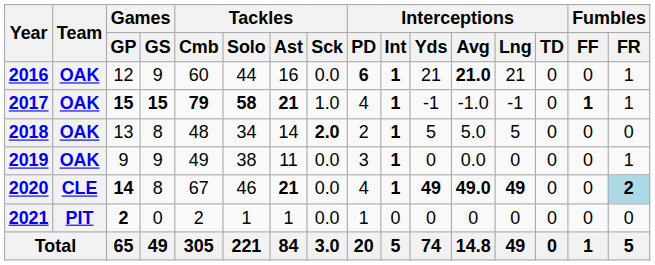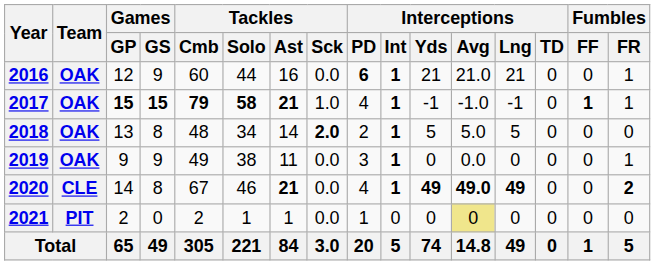2016 | Interceptions / Avg: bold -> normal
2020 | Games / GP: bold -> normal
2020 | Fumbles / FR: lightblue background -> no background
2021 | Games / GP: bold -> normal
2021 | Interceptions / Avg: no background -> khaki background
